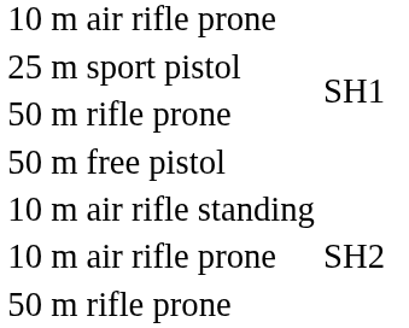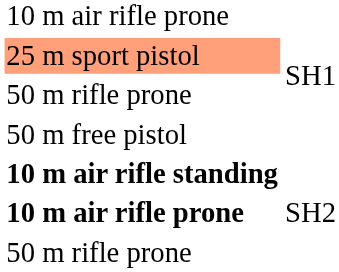25 m sport pistol | column 1: no background -> lightsalmon background
10 m air rifle standing | column 1: normal -> bold
10 m air rifle prone / SH2 | column 1: normal -> bold
